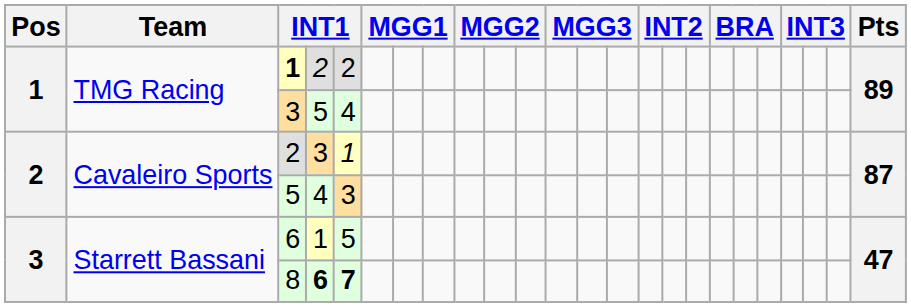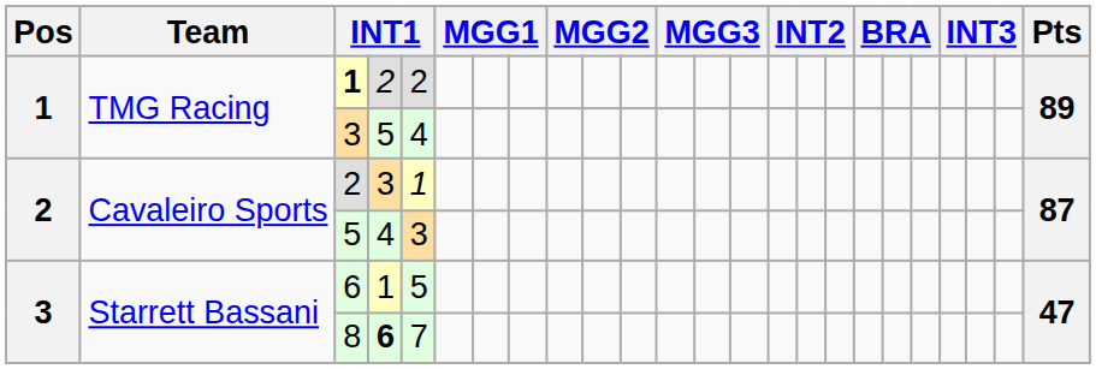8 | column 5: bold -> normal
